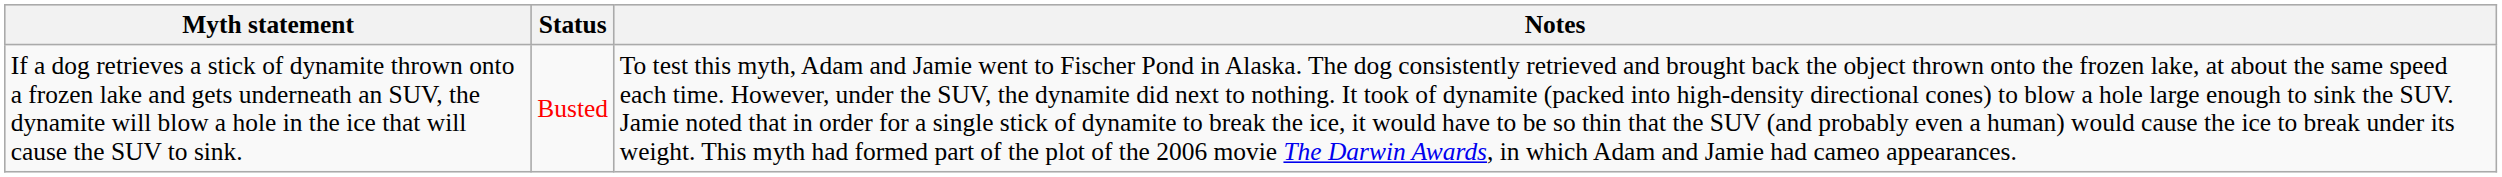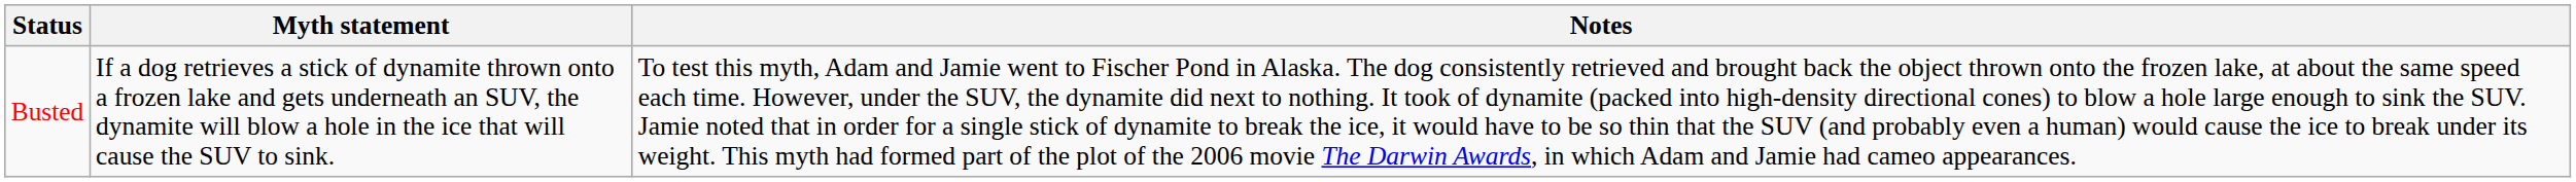columns swapped: Myth statement <-> Status
